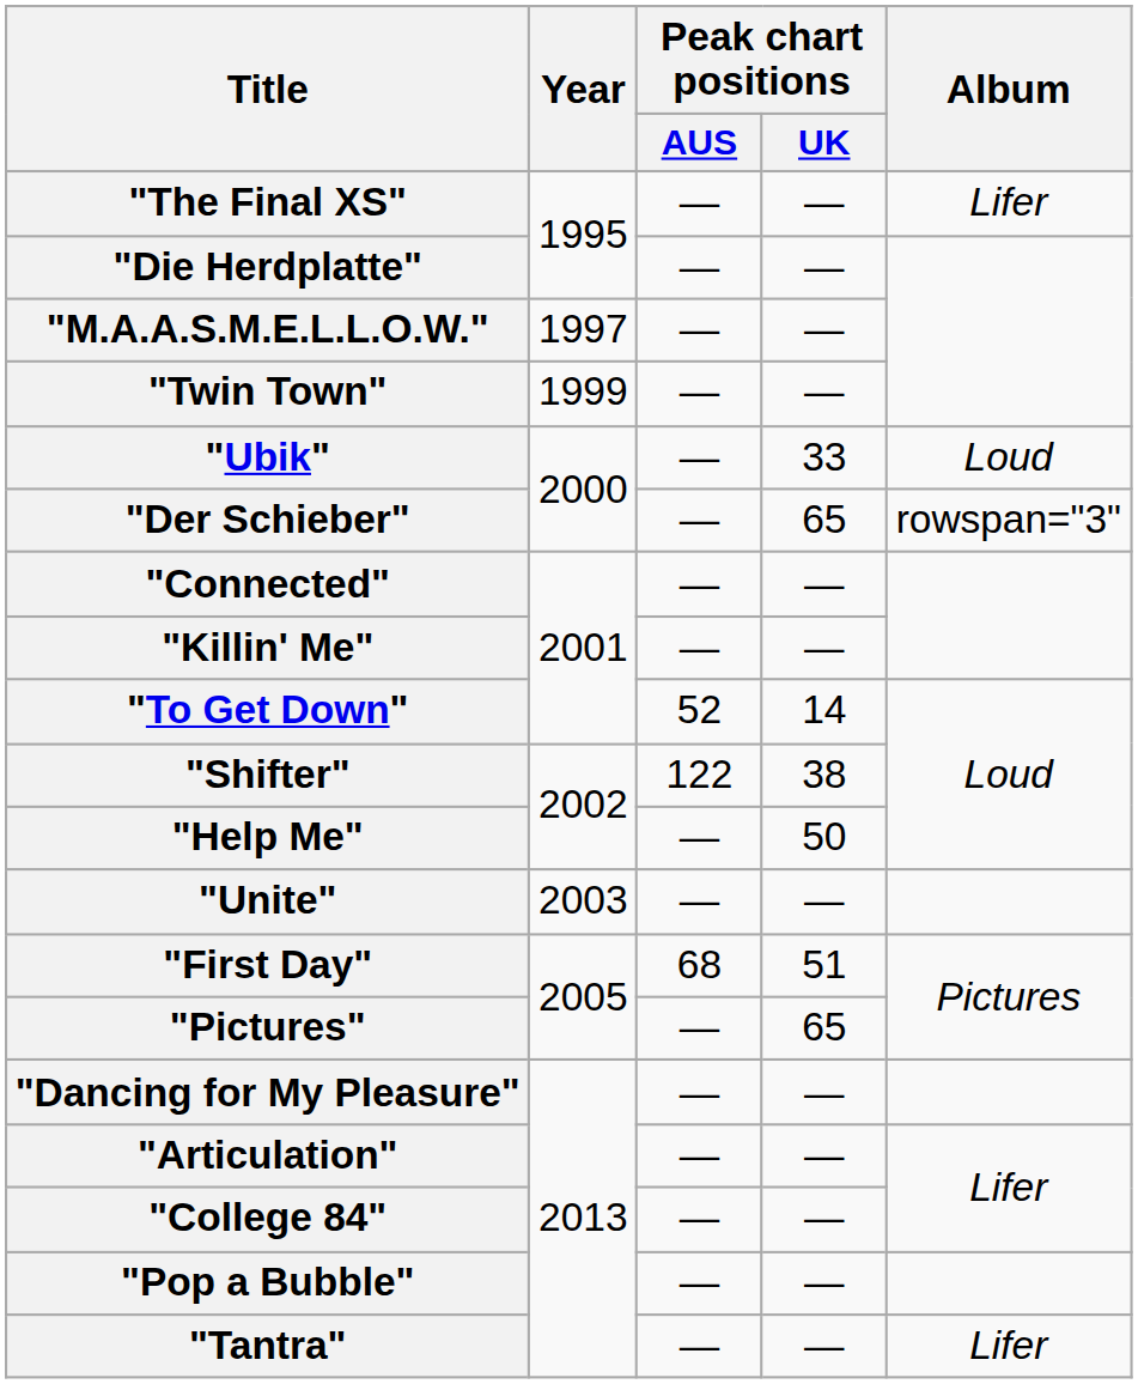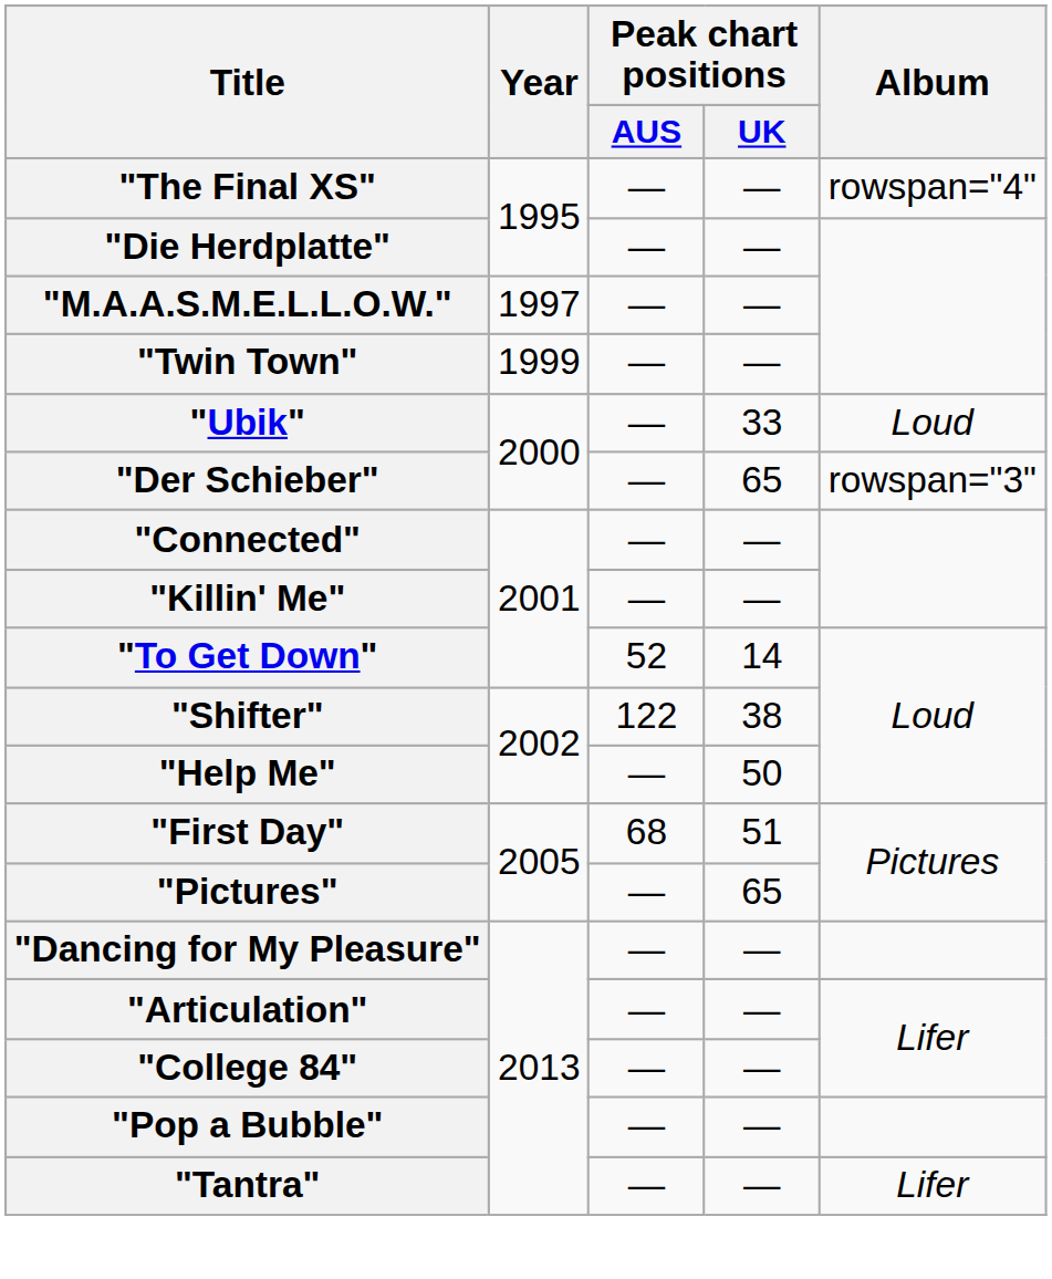"The Final XS" | Album: Lifer -> rowspan="4"
- row: "Unite" | 2003 | — | —
